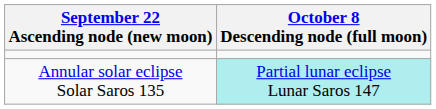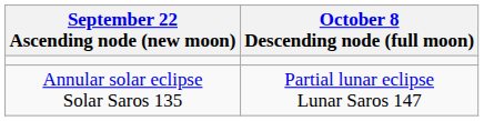Annular solar eclipse Solar Saros 135 | October 8 Descending node (full moon): paleturquoise background -> no background
